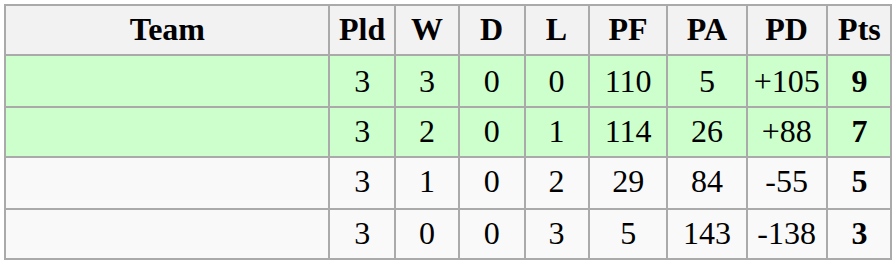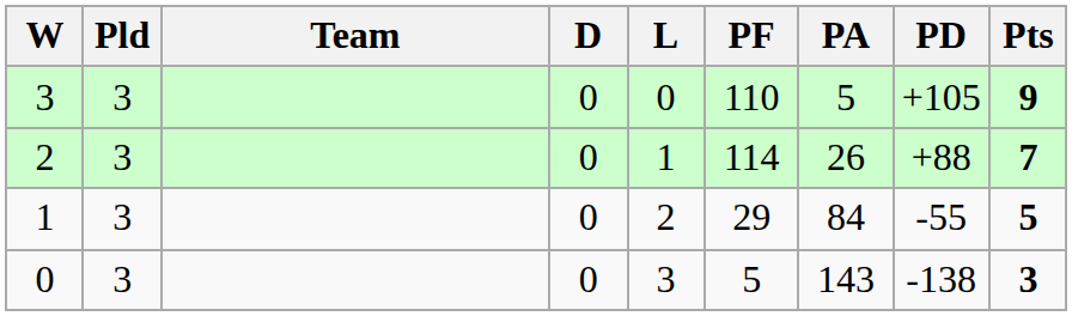columns swapped: Team <-> W
